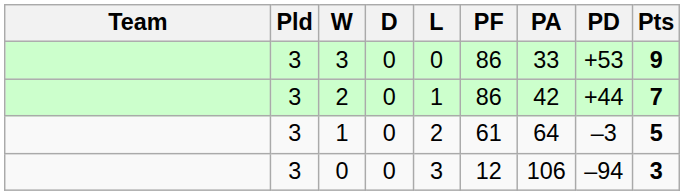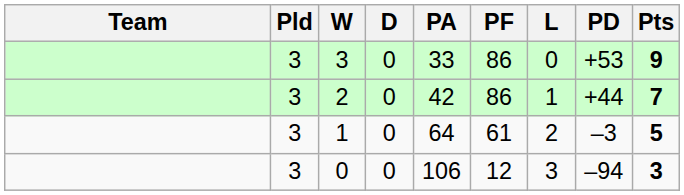columns swapped: L <-> PA
